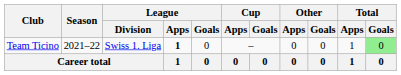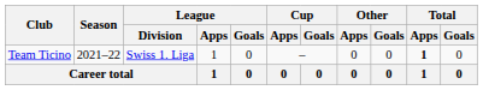Team Ticino | League / Apps: bold -> normal
Team Ticino | Total / Apps: normal -> bold
Team Ticino | Total / Goals: lightgreen background -> no background
